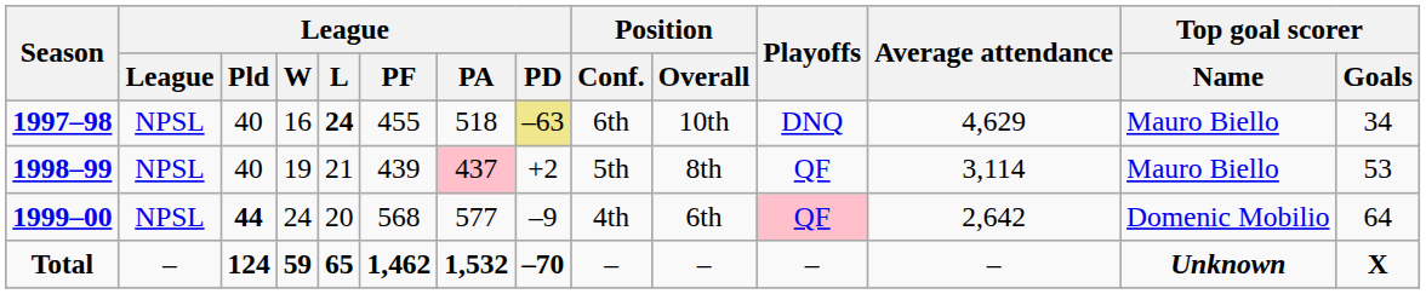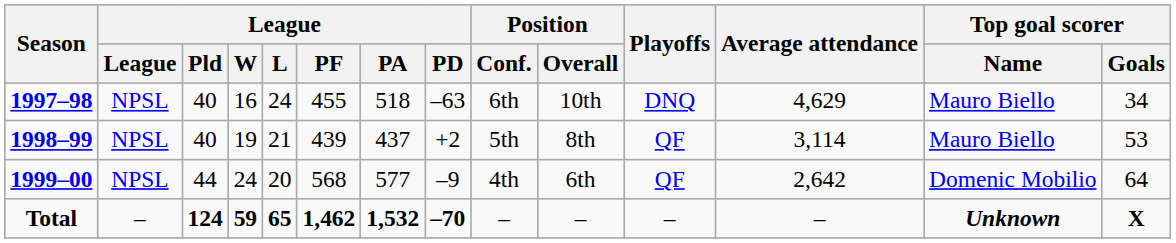1997–98 | League / L: bold -> normal
1997–98 | League / PD: khaki background -> no background
1998–99 | League / PA: pink background -> no background
1999–00 | League / Pld: bold -> normal
1999–00 | Playoffs: pink background -> no background
